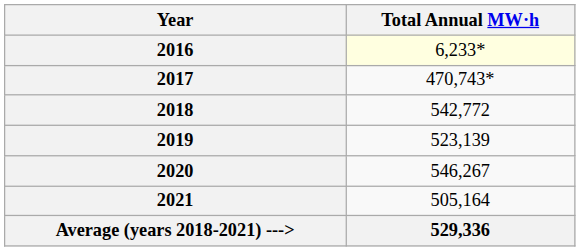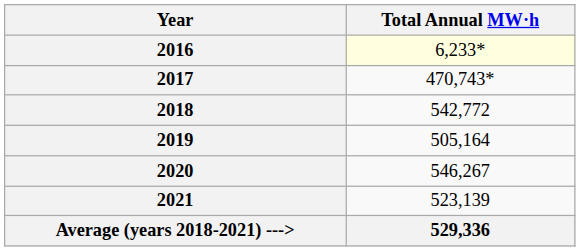2019 | Total Annual MW·h: 523,139 -> 505,164
2021 | Total Annual MW·h: 505,164 -> 523,139
